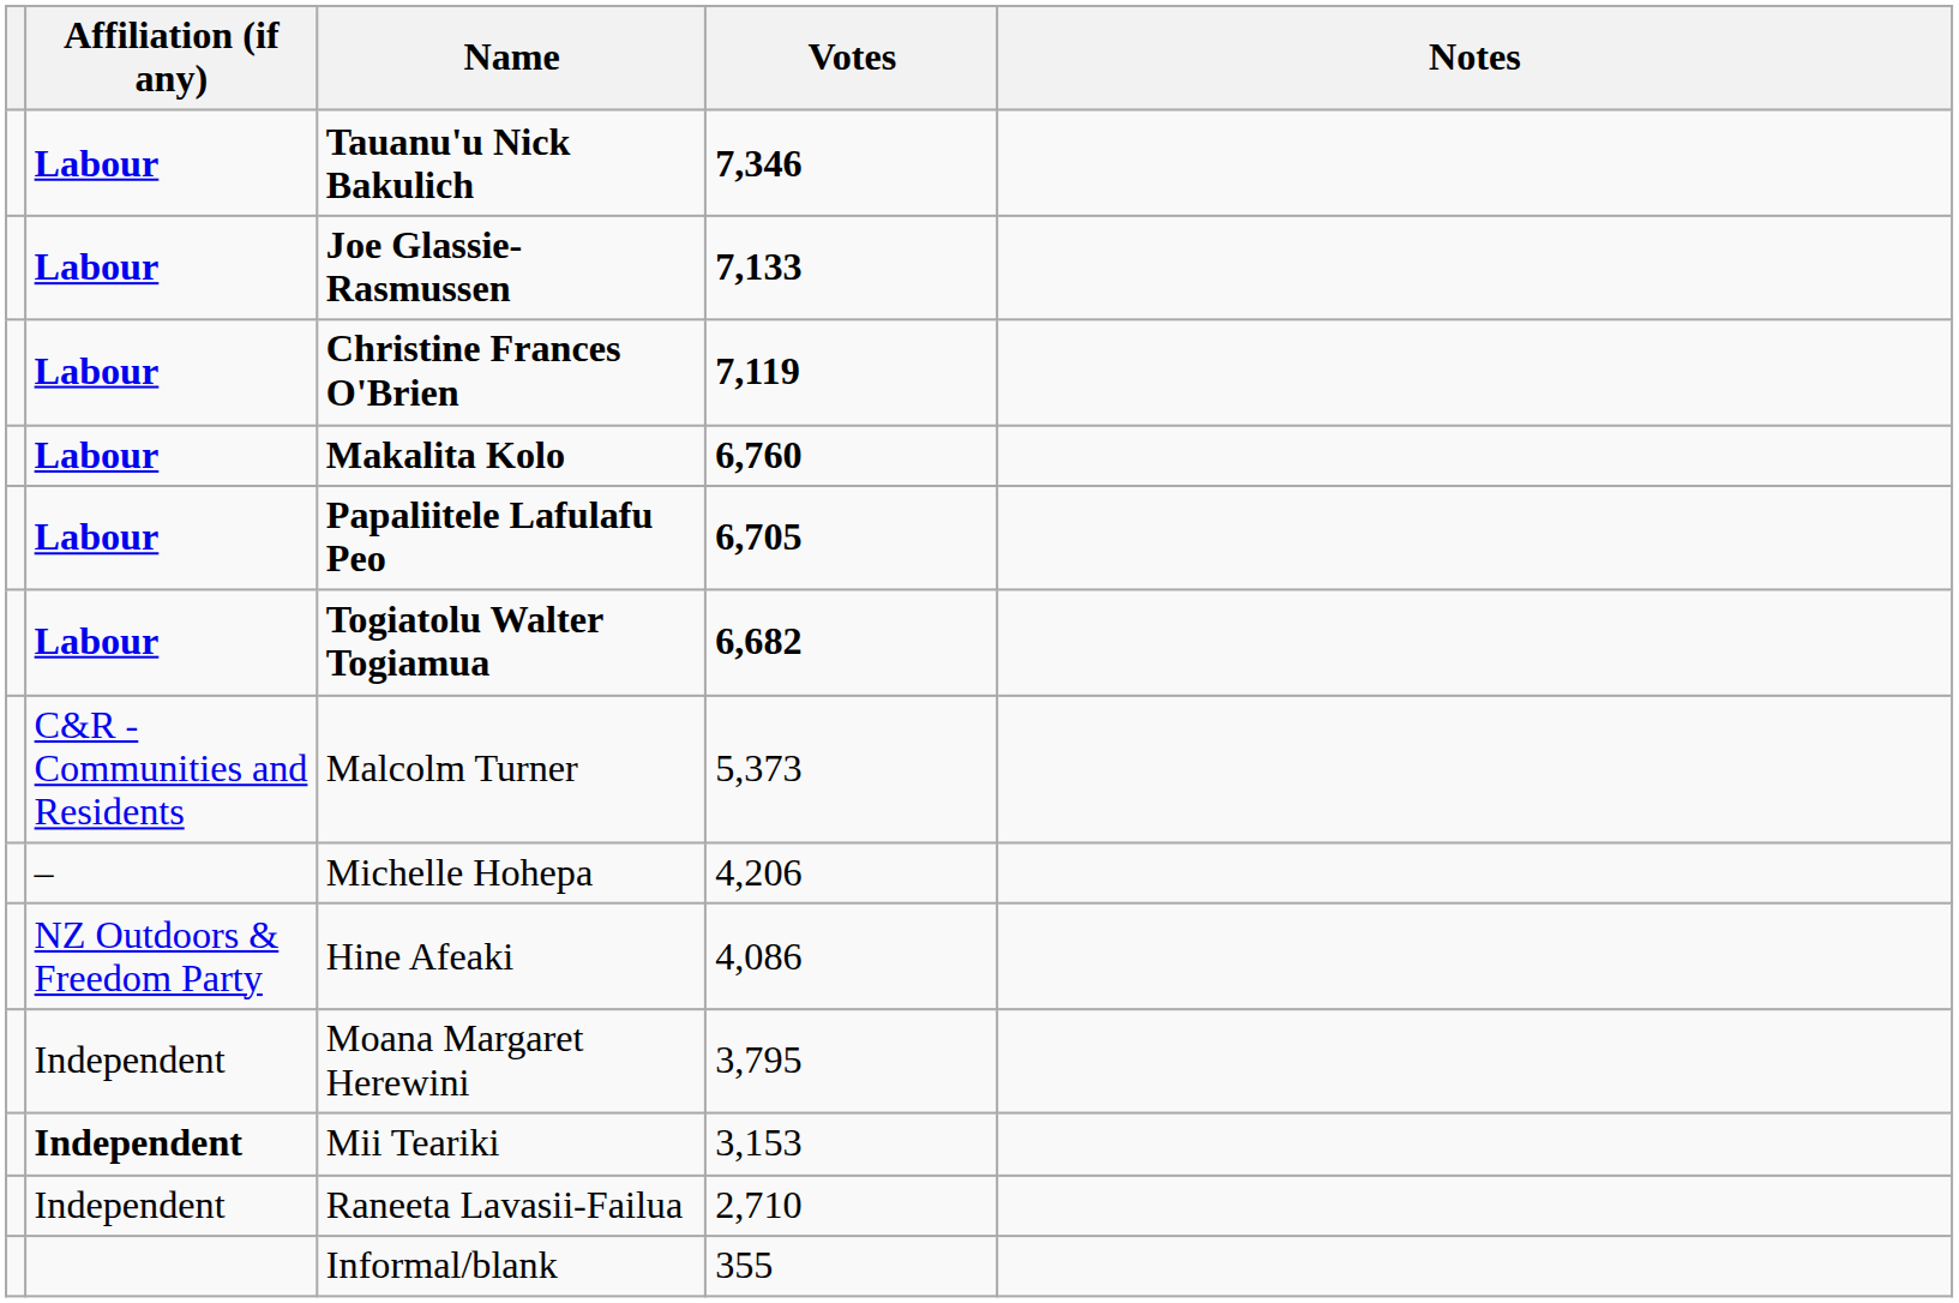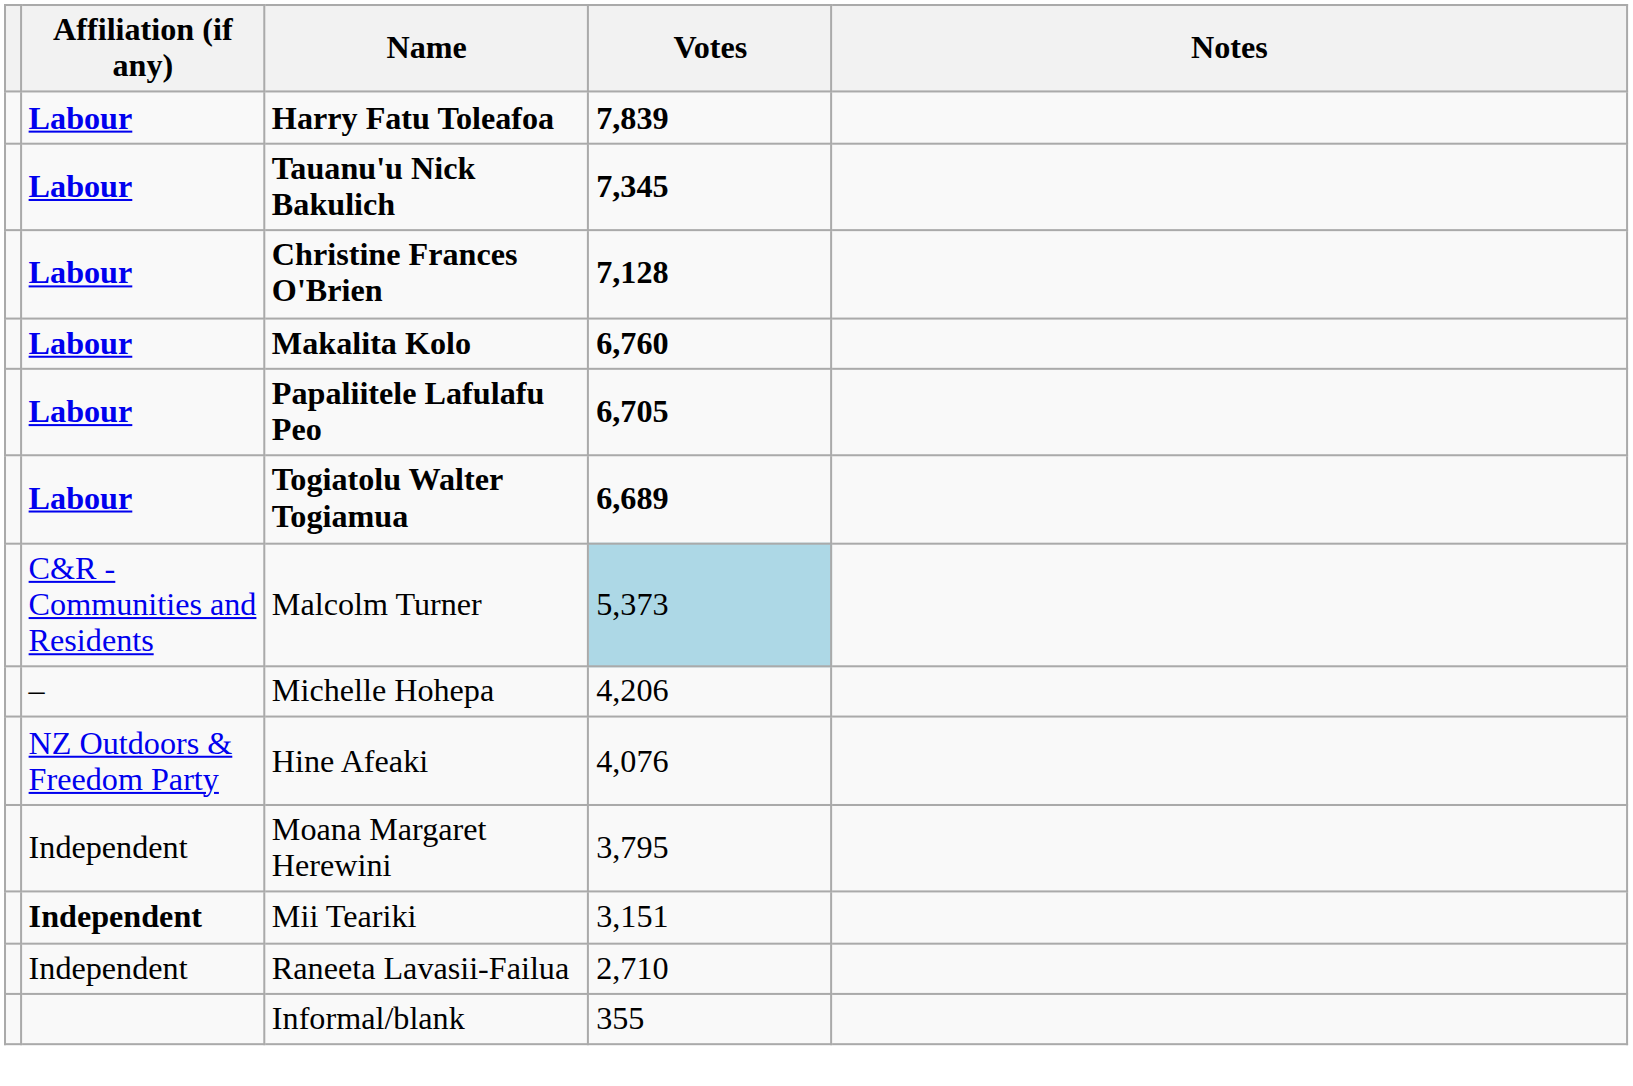+ row: Labour | Harry Fatu Toleafoa | 7,839
Tauanu'u Nick Bakulich | Votes: 7,346 -> 7,345
- row: Labour | Joe Glassie-Rasmussen | 7,133
Christine Frances O'Brien | Votes: 7,119 -> 7,128
Togiatolu Walter Togiamua | Votes: 6,682 -> 6,689
Malcolm Turner | Votes: no background -> lightblue background
Hine Afeaki | Votes: 4,086 -> 4,076
Mii Teariki | Votes: 3,153 -> 3,151
